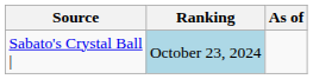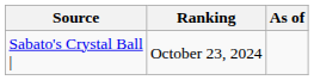row 2 | Ranking: lightblue background -> no background
